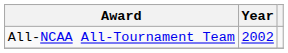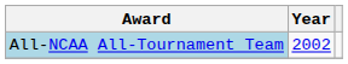row 2 | Award: no background -> lightblue background
